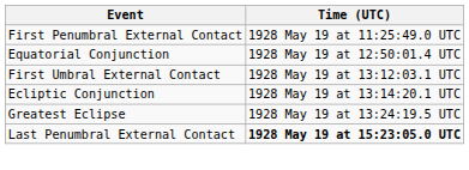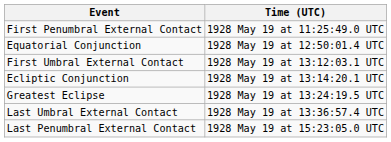+ row: Last Umbral External Contact | 1928 May 19 at 13:36:57.4 UTC
Last Penumbral External Contact | Time (UTC): bold -> normal
